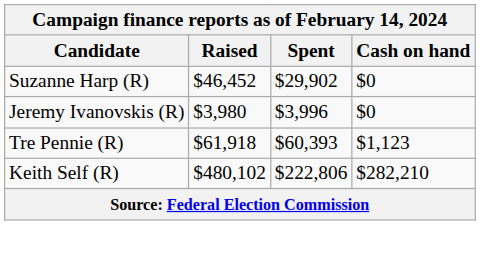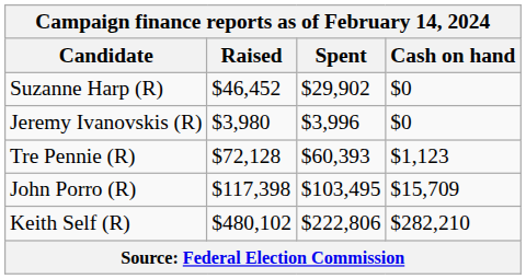Tre Pennie (R) | Raised: $61,918 -> $72,128
+ row: John Porro (R) | $117,398 | $103,495 | $15,709
